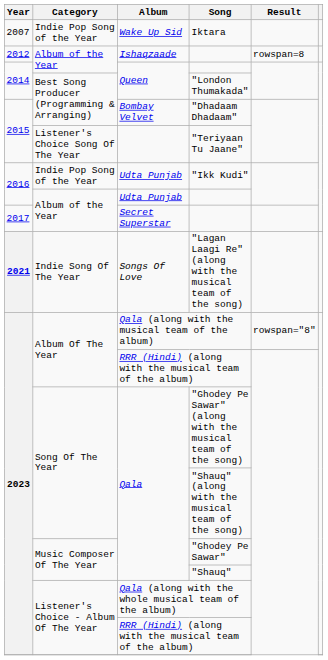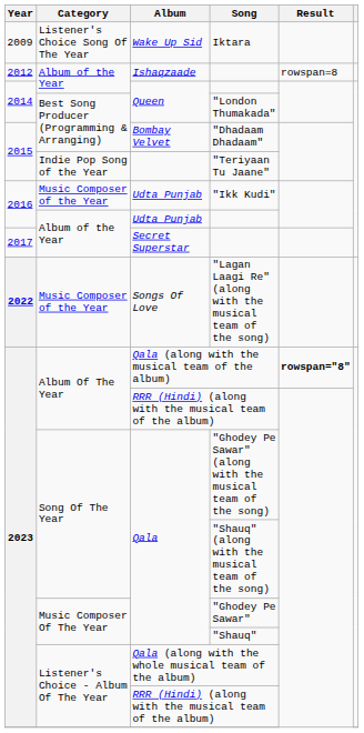Iktara | Year: 2007 -> 2009
Iktara | Category: Indie Pop Song of the Year -> Listener's Choice Song Of The Year
"Teriyaan Tu Jaane" | Category: Listener's Choice Song Of The Year -> Indie Pop Song of the Year
"Ikk Kudi" | Category: Indie Pop Song of the Year -> Music Composer of the Year
"Lagan Laagi Re" (along with the musical team of the song) | Year: 2021 -> 2022
"Lagan Laagi Re" (along with the musical team of the song) | Category: Indie Song Of The Year -> Music Composer of the Year
Qala (along with the musical team of the album) | Result: normal -> bold
